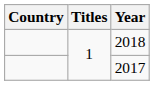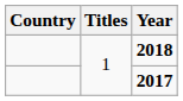2018 | Year: normal -> bold
2017 | Year: normal -> bold
